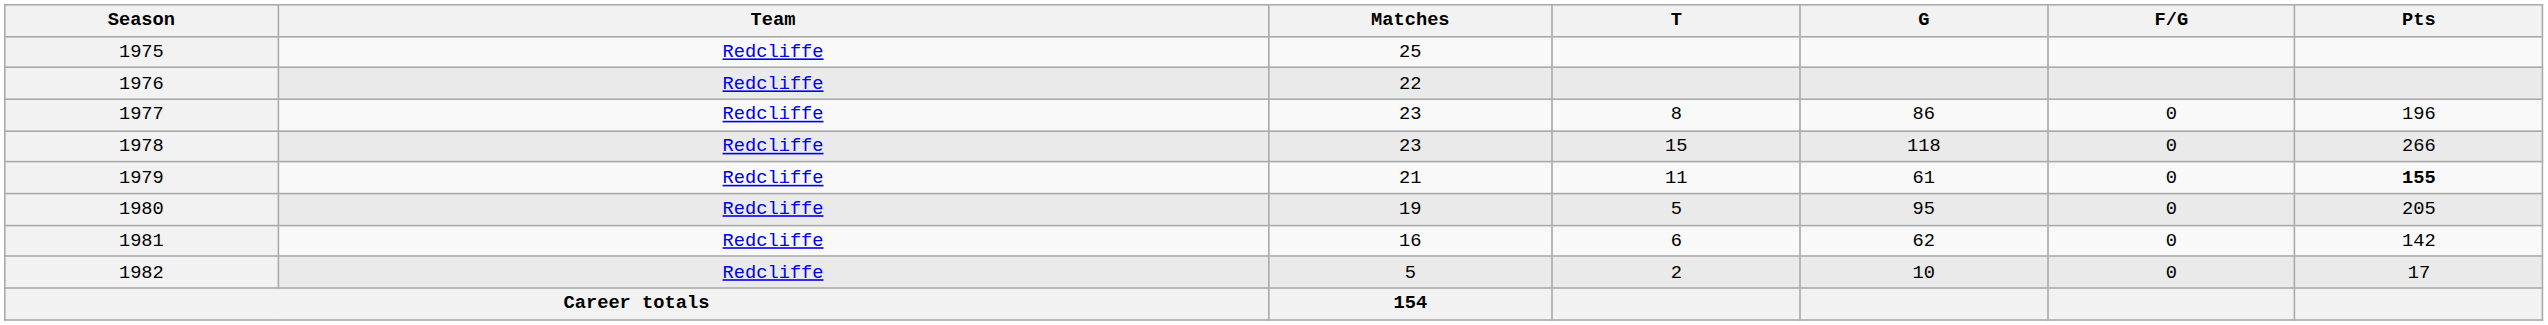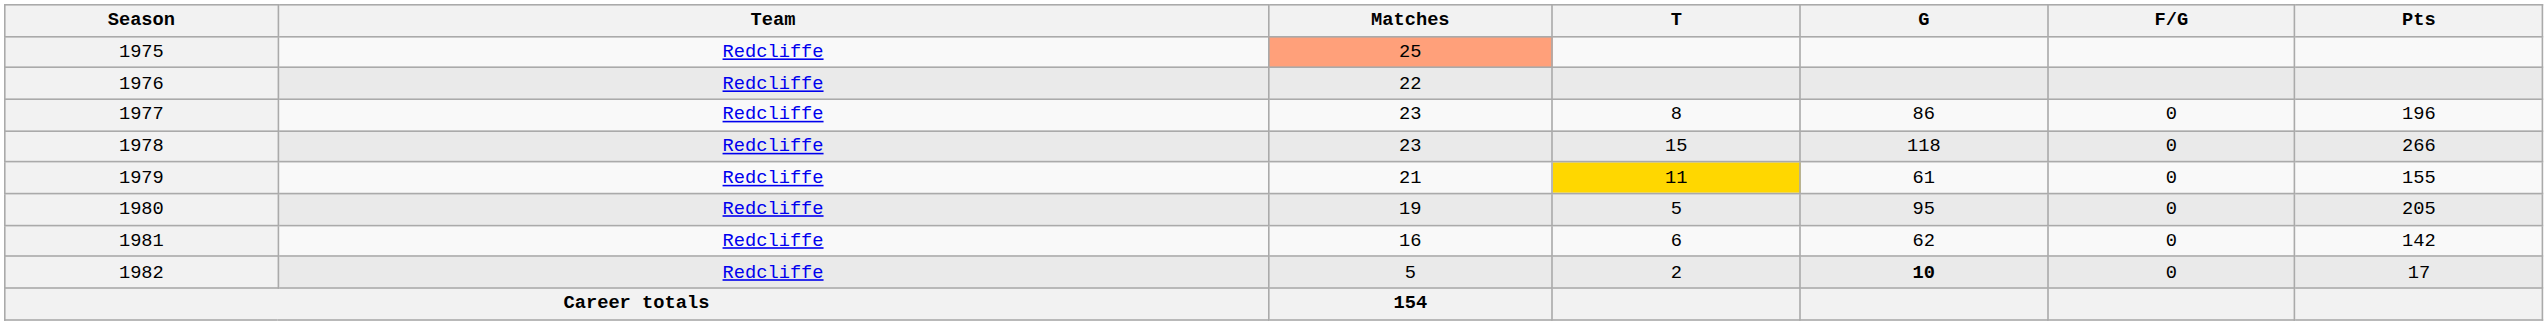1975 | Matches: no background -> lightsalmon background
1979 | T: no background -> gold background
1979 | Pts: bold -> normal
1982 | G: normal -> bold
